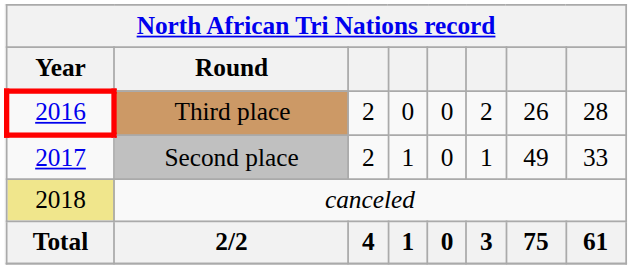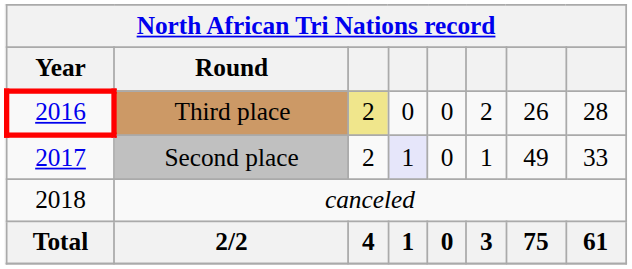Third place | column 3: no background -> khaki background
Second place | column 4: no background -> lavender background
canceled | North African Tri Nations record / Year: khaki background -> no background
